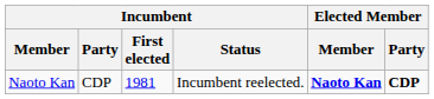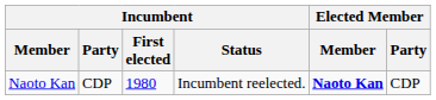row 3 | Incumbent / First elected: 1981 -> 1980
row 3 | Elected Member / Party: bold -> normal
